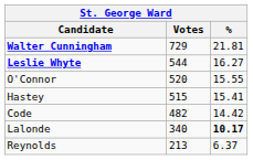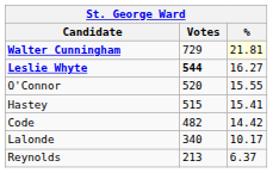Walter Cunningham | %: no background -> lightyellow background
Leslie Whyte | Votes: normal -> bold
Lalonde | %: bold -> normal
